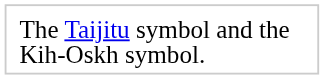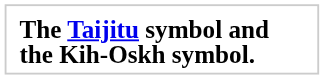row 1 | column 1: normal -> bold
